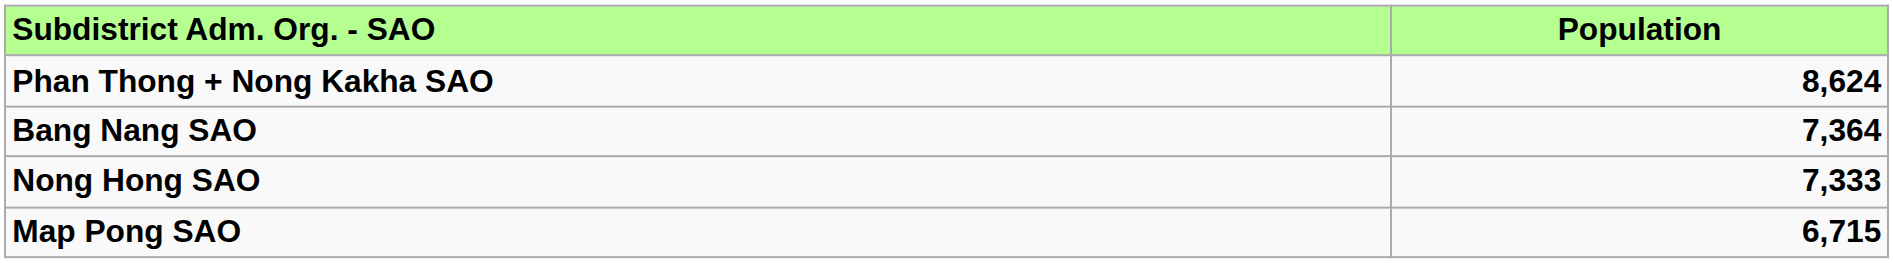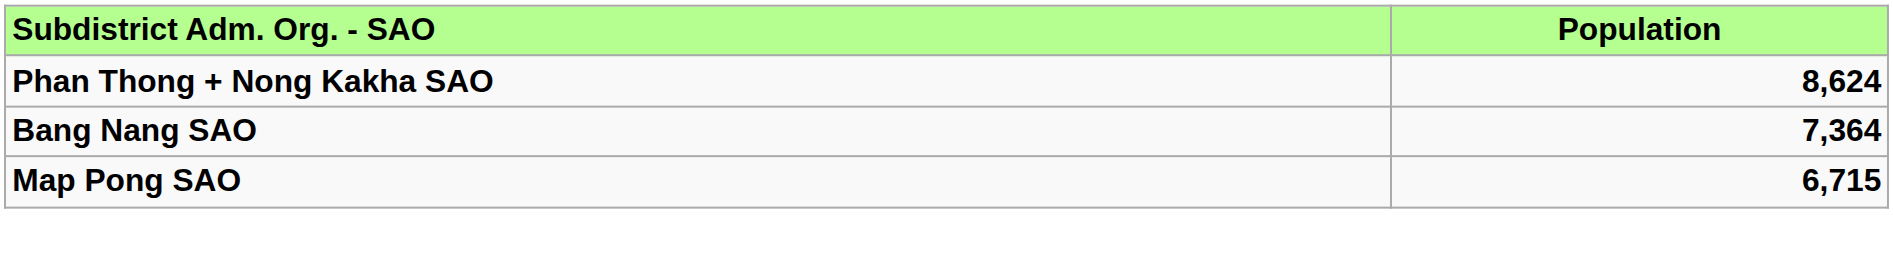- row: Nong Hong SAO | 7,333
